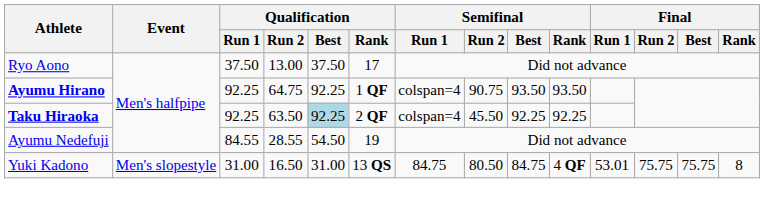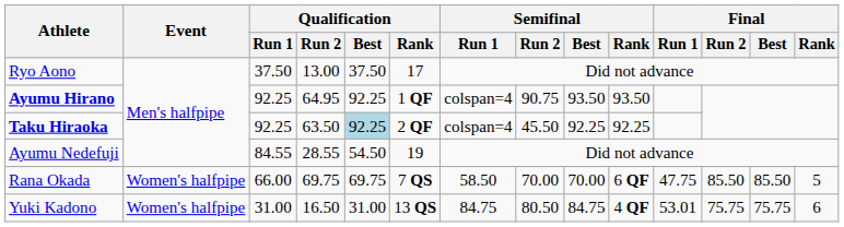Ayumu Hirano | Qualification / Run 2: 64.75 -> 64.95
+ row: Rana Okada | Women's halfpipe | 66.00 | 69.75 | 69.75 | 7 QS | 58.50 | 70.00 | 70.00 | 6 QF | 47.75 | 85.50 | 85.50 | 5
Yuki Kadono | Event: Men's slopestyle -> Women's halfpipe
Yuki Kadono | Final / Rank: 8 -> 6
